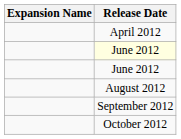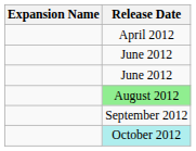row 3 | Release Date: lightyellow background -> no background
row 5 | Release Date: no background -> lightgreen background
row 7 | Release Date: no background -> paleturquoise background
